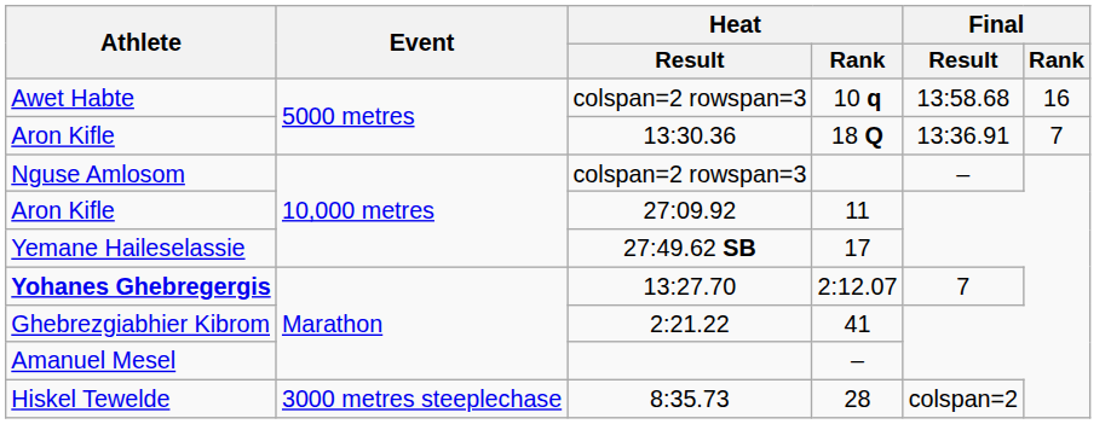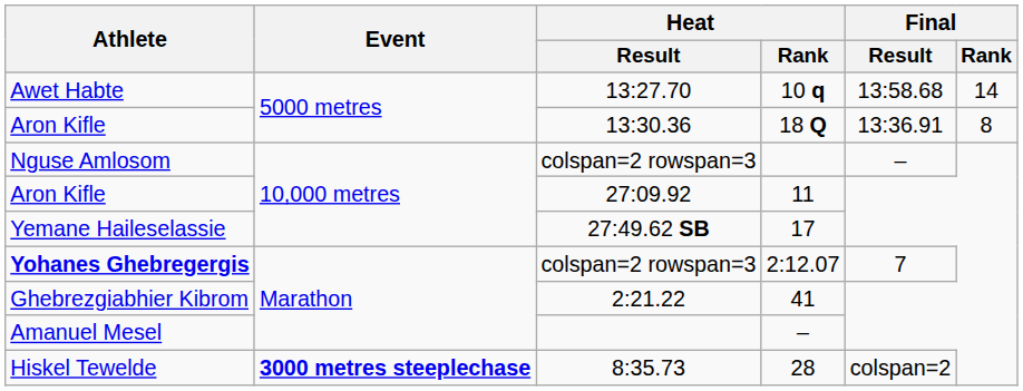10 q | Heat / Result: colspan=2 rowspan=3 -> 13:27.70
10 q | Final / Rank: 16 -> 14
18 Q | Final / Rank: 7 -> 8
2:12.07 | Heat / Result: 13:27.70 -> colspan=2 rowspan=3
28 | Event: normal -> bold
